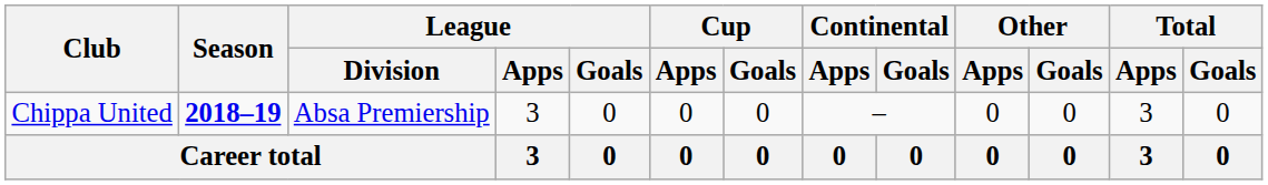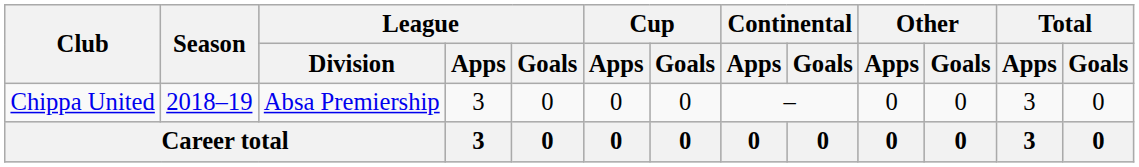Chippa United | Season: bold -> normal
